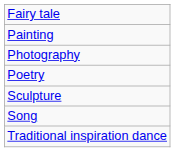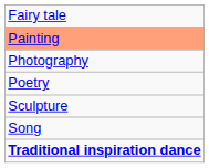row 2 | column 1: no background -> lightsalmon background
row 7 | column 1: normal -> bold
